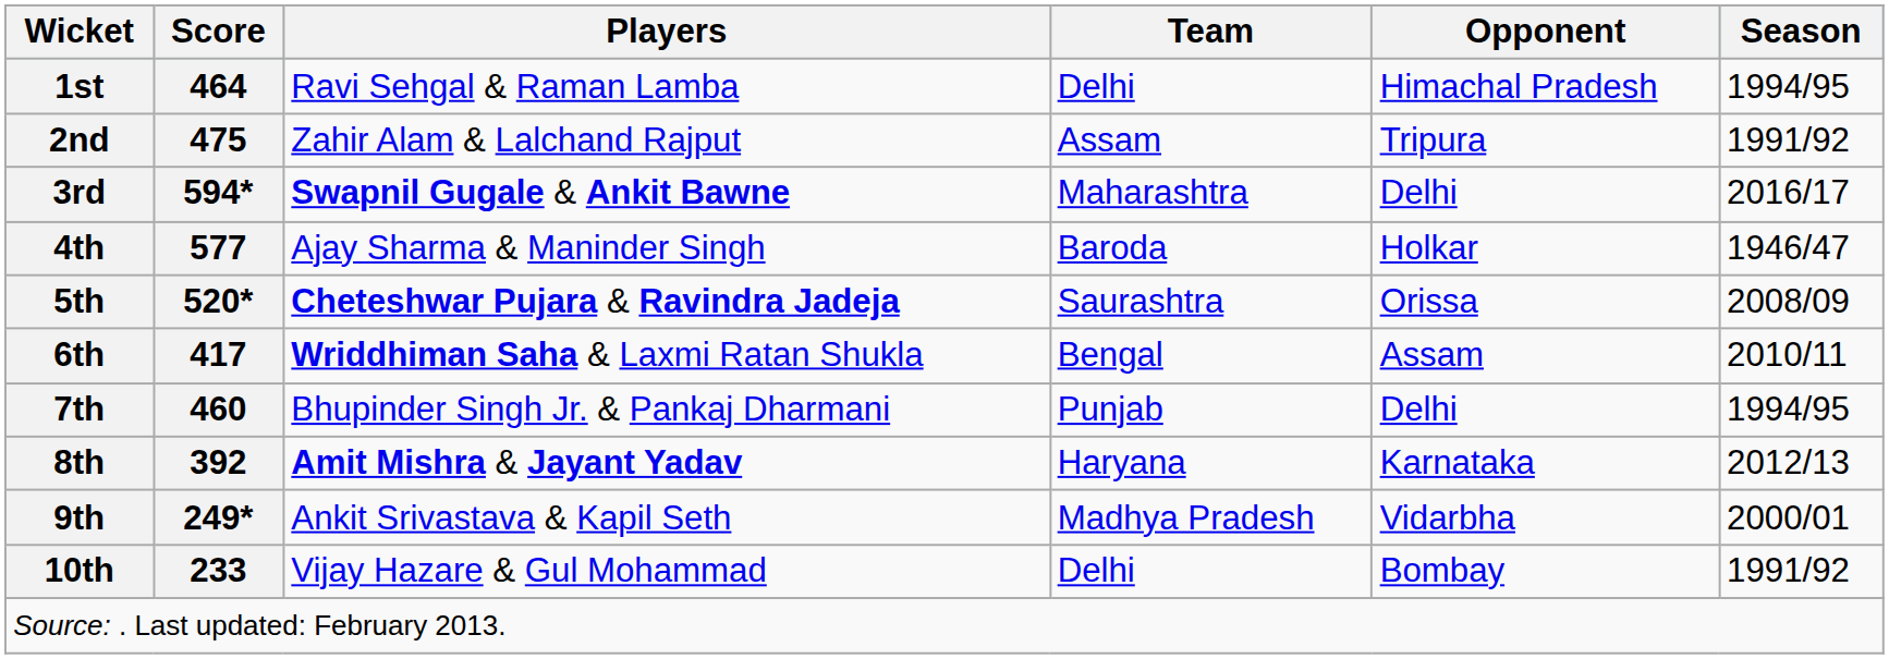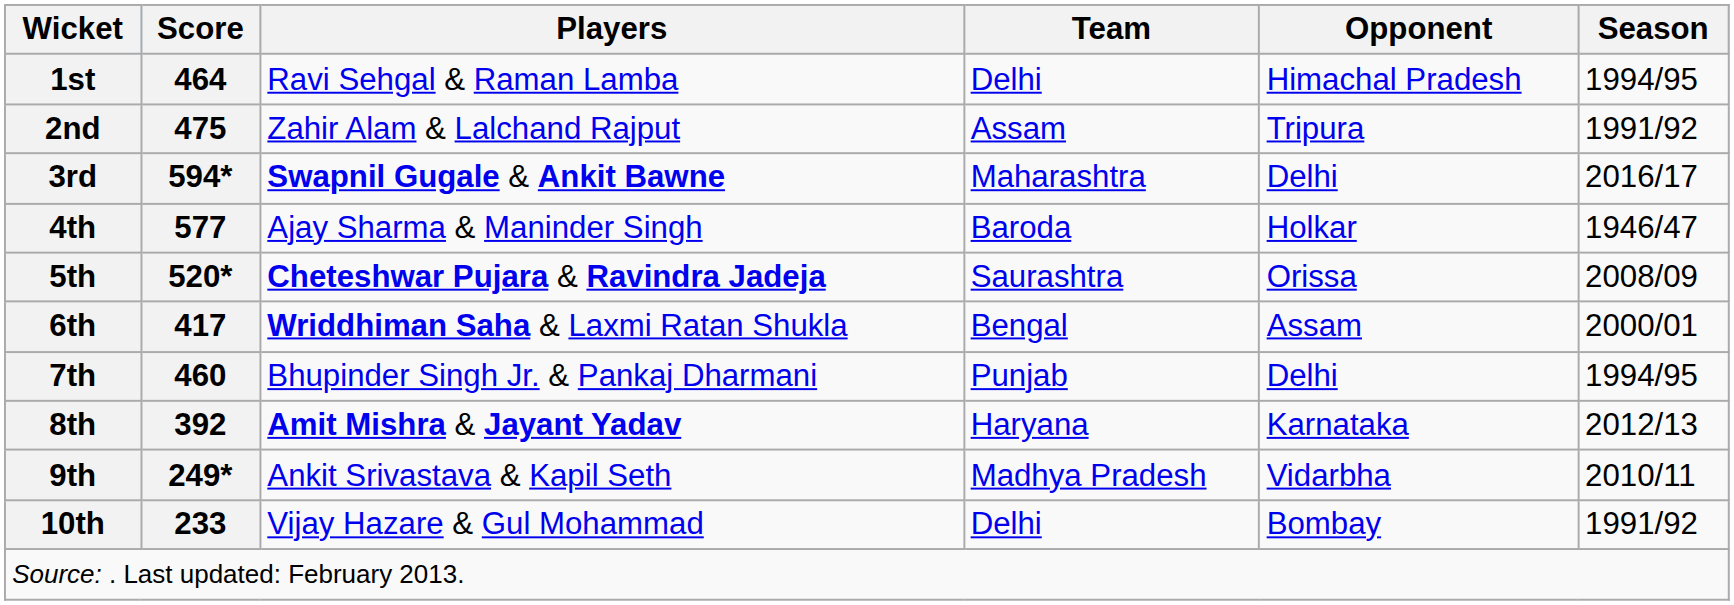6th | Season: 2010/11 -> 2000/01
9th | Season: 2000/01 -> 2010/11
